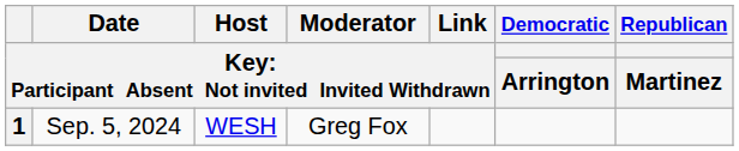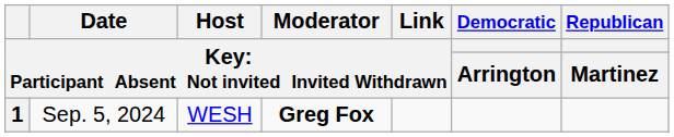1 | column 4: normal -> bold
